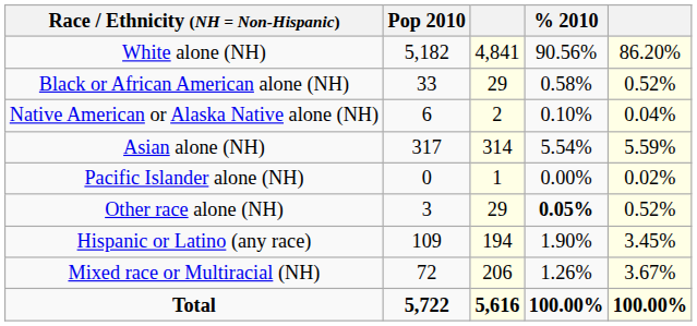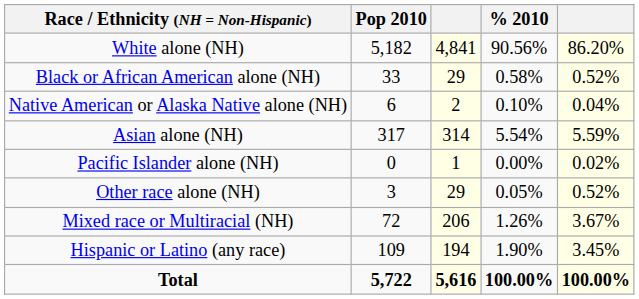Other race alone (NH) | % 2010: bold -> normal
rows swapped: Mixed race or Multiracial (NH) <-> Hispanic or Latino (any race)
